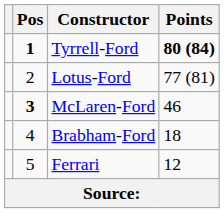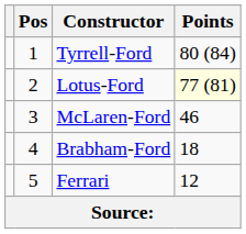Tyrrell-Ford | Pos: bold -> normal
Tyrrell-Ford | Points: bold -> normal
Lotus-Ford | Points: no background -> lightyellow background
McLaren-Ford | Pos: bold -> normal
